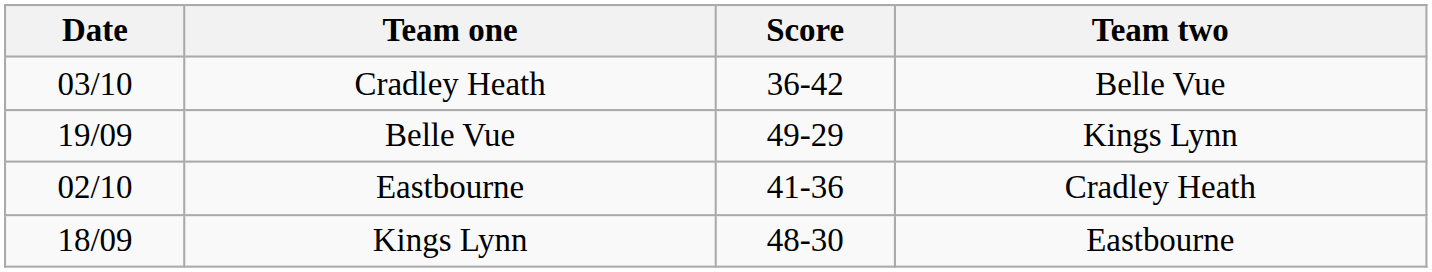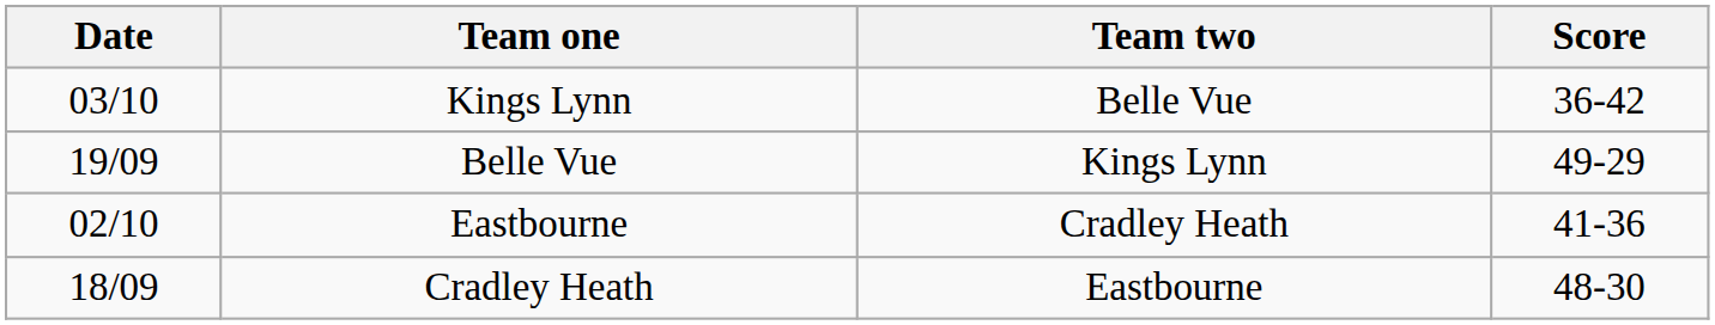columns swapped: Score <-> Team two
row 2 | Team one: Cradley Heath -> Kings Lynn
row 5 | Team one: Kings Lynn -> Cradley Heath
